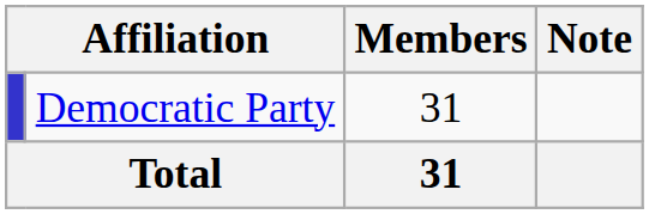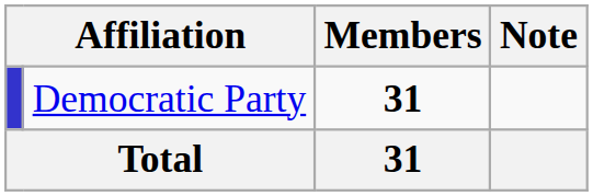Democratic Party | Members: normal -> bold
